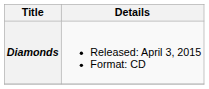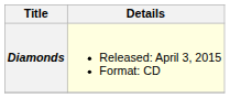Diamonds | Details: no background -> lightyellow background
